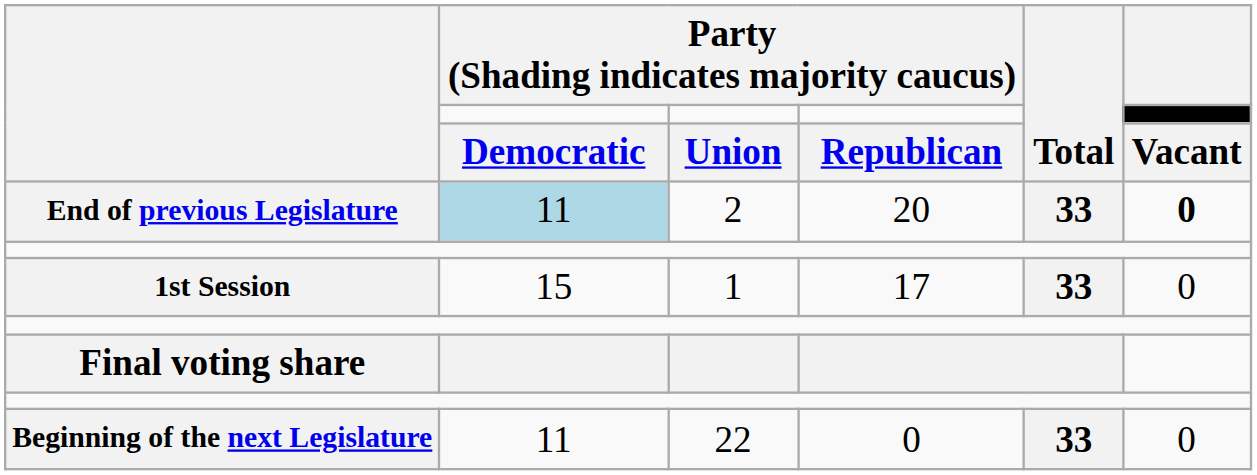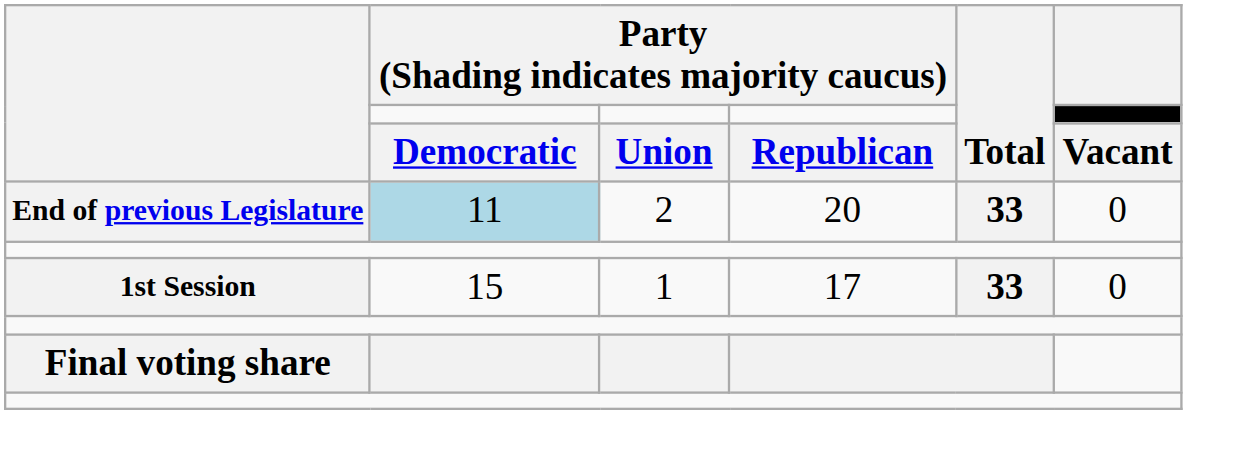End of previous Legislature | column 6: bold -> normal
- row: Beginning of the next Legislature | 11 | 22 | 0 | 33 | 0
